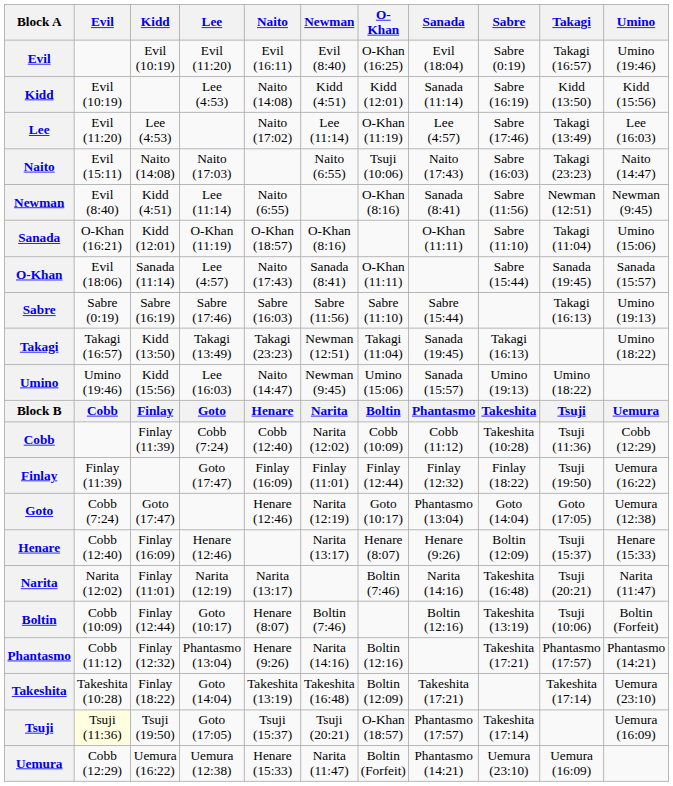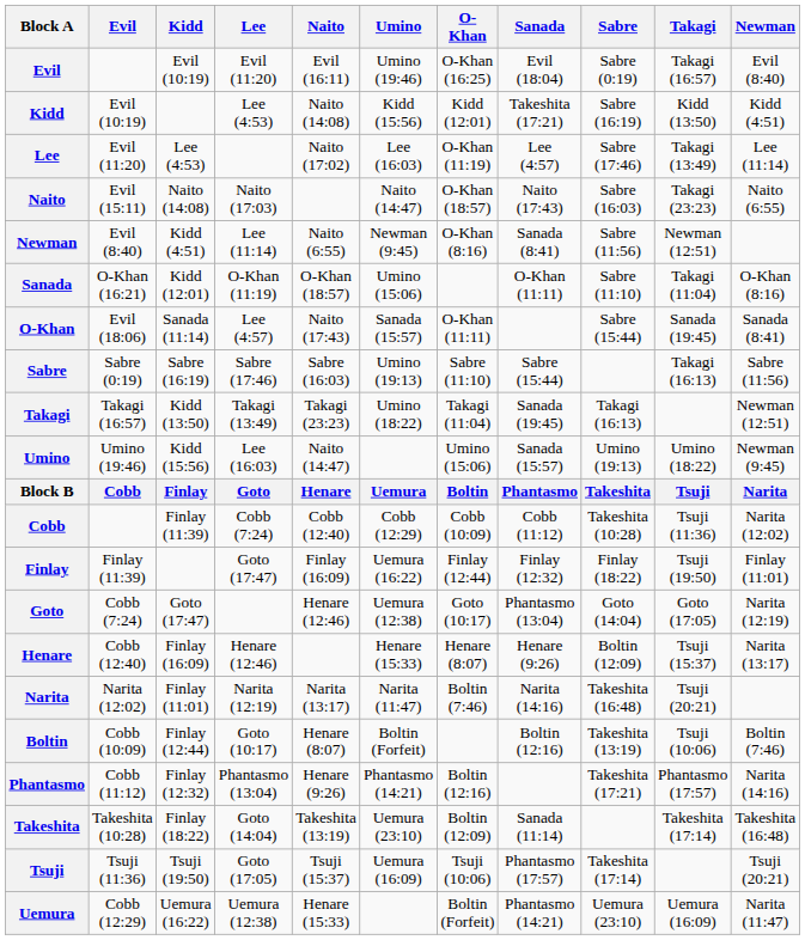columns swapped: Newman <-> Umino
row 3 | Sanada: Sanada (11:14) -> Takeshita (17:21)
row 5 | O-Khan: Tsuji (10:06) -> O-Khan (18:57)
row 20 | Sanada: Takeshita (17:21) -> Sanada (11:14)
row 21 | Evil: lightyellow background -> no background
row 21 | O-Khan: O-Khan (18:57) -> Tsuji (10:06)
